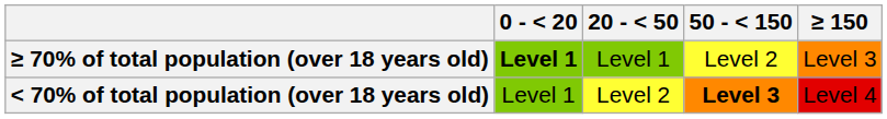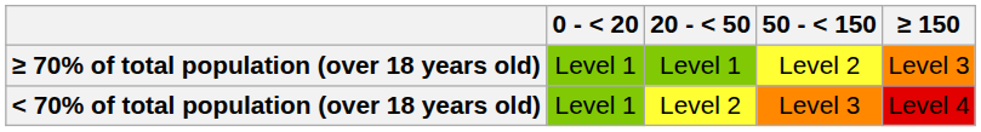row 2 | 0 - < 20: bold -> normal
row 3 | 50 - < 150: bold -> normal
